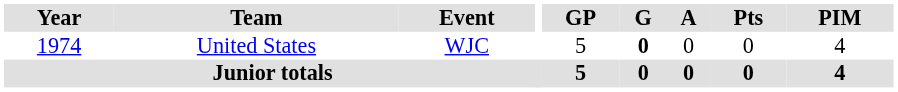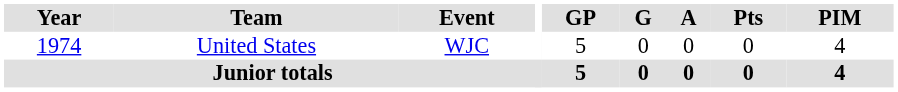United States | G: bold -> normal
